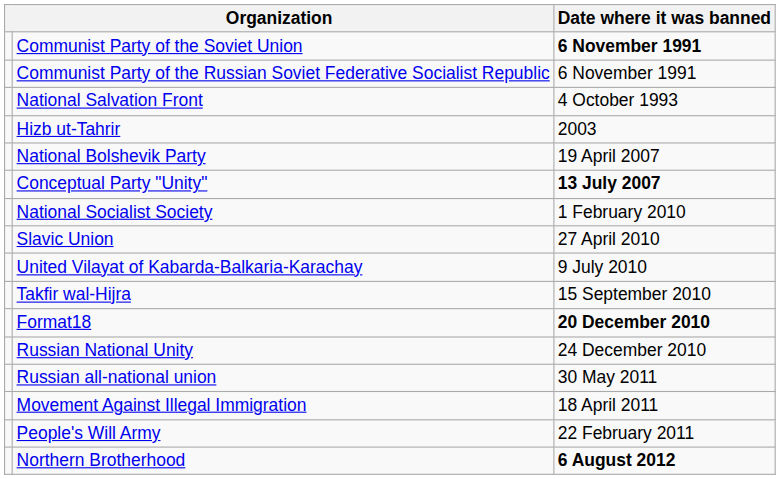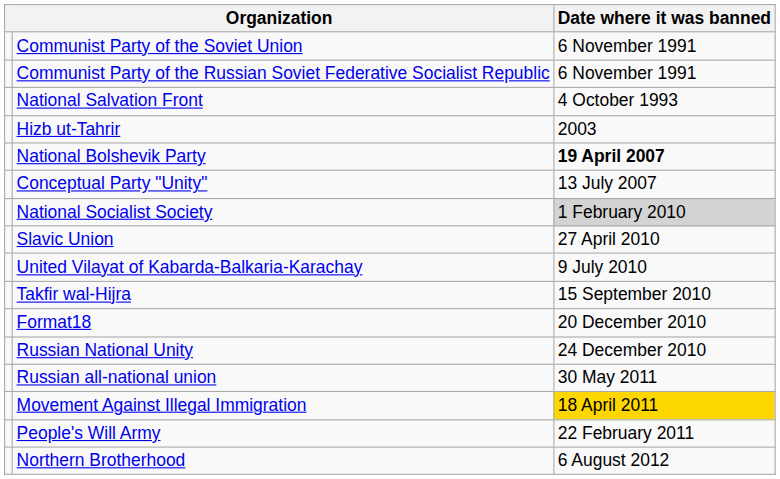Communist Party of the Soviet Union | Date where it was banned: bold -> normal
National Bolshevik Party | Date where it was banned: normal -> bold
Conceptual Party "Unity" | Date where it was banned: bold -> normal
National Socialist Society | Date where it was banned: no background -> lightgrey background
Format18 | Date where it was banned: bold -> normal
Movement Against Illegal Immigration | Date where it was banned: no background -> gold background
Northern Brotherhood | Date where it was banned: bold -> normal
